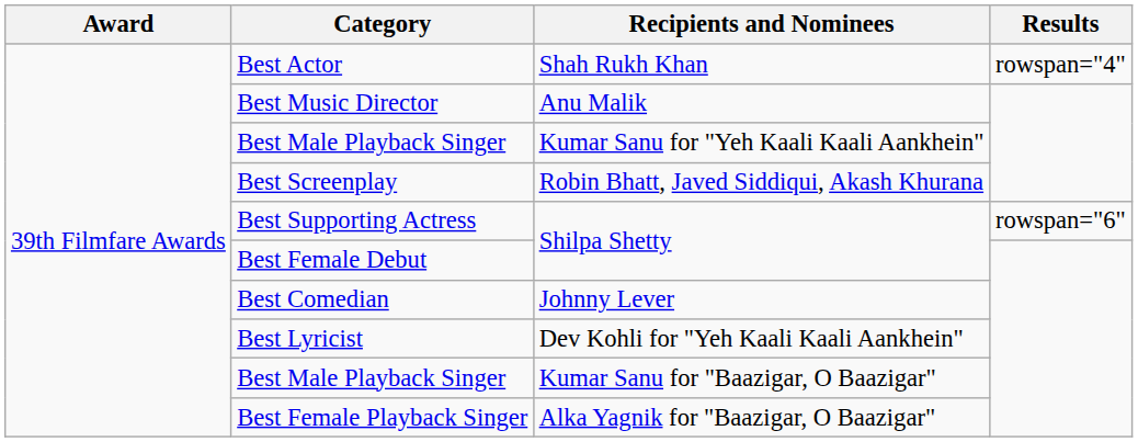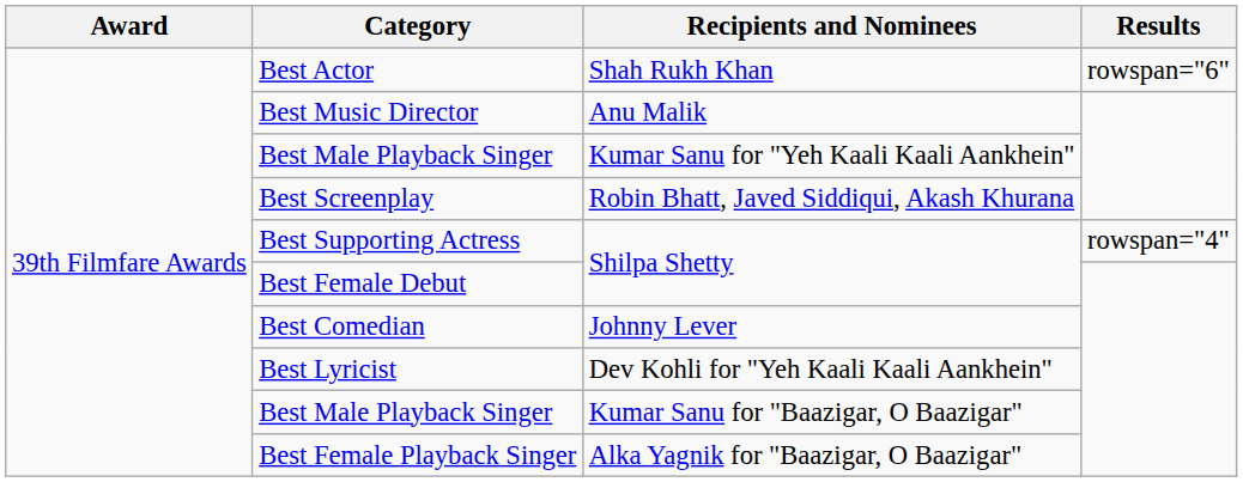Best Actor | Results: rowspan="4" -> rowspan="6"
Best Supporting Actress | Results: rowspan="6" -> rowspan="4"
